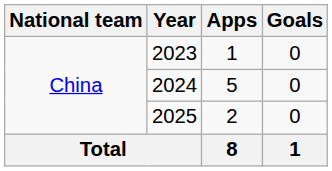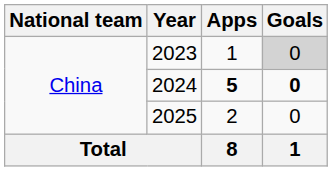2023 | Goals: no background -> lightgrey background
2024 | Apps: normal -> bold
2024 | Goals: normal -> bold
